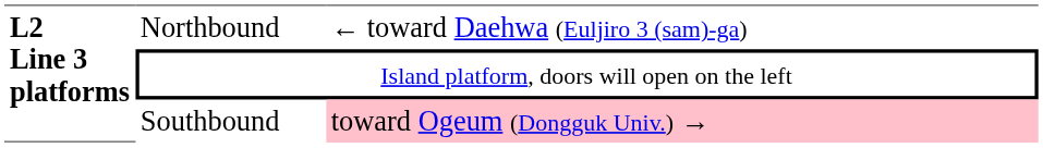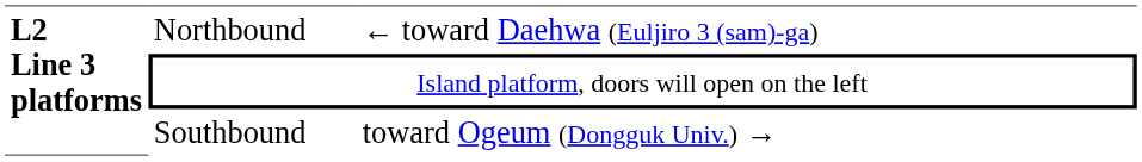Southbound | column 3: pink background -> no background
